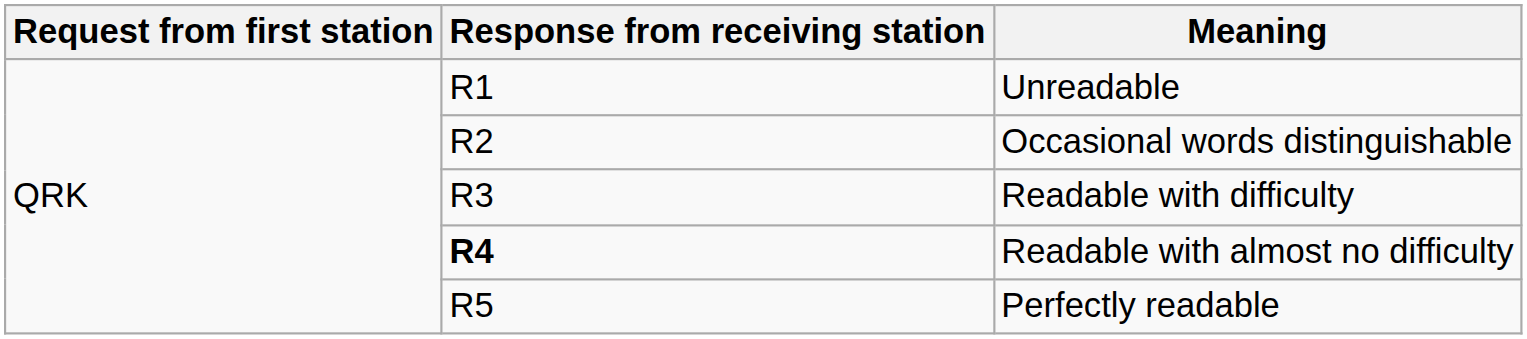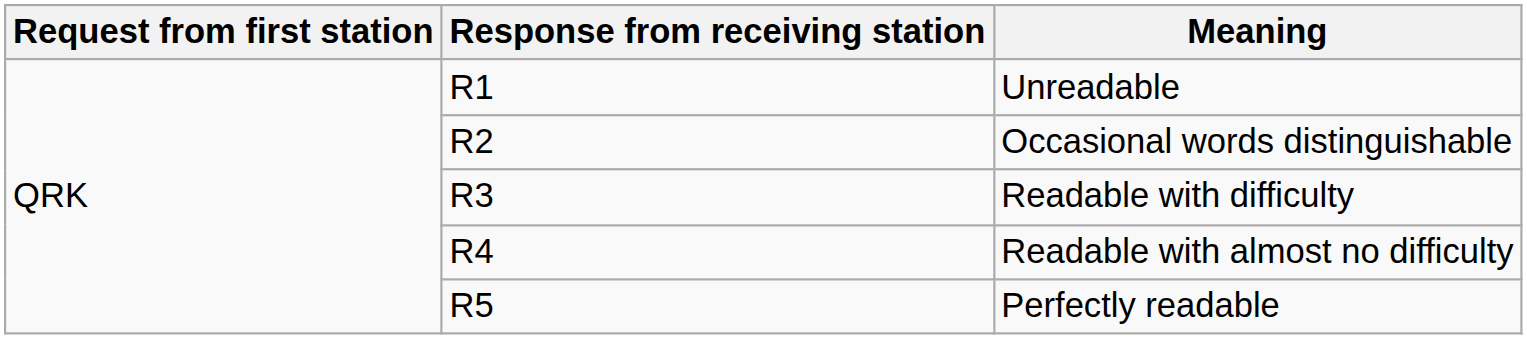Readable with almost no difficulty | Response from receiving station: bold -> normal
